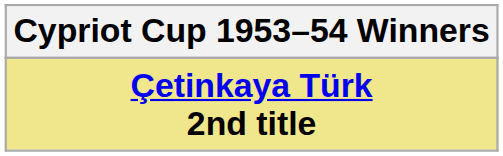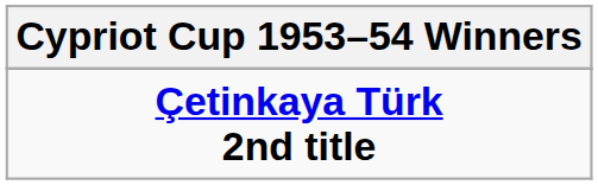row 2 | column 1: khaki background -> no background
